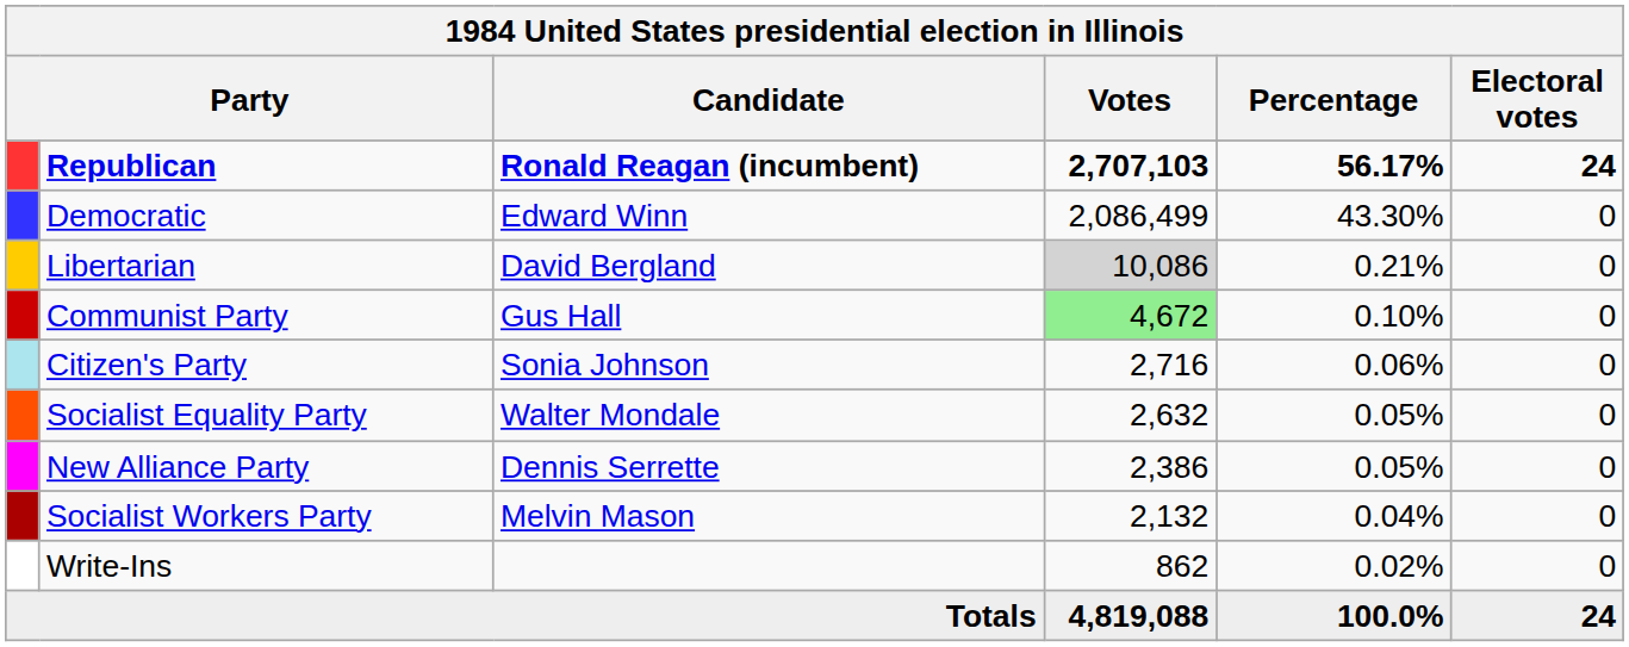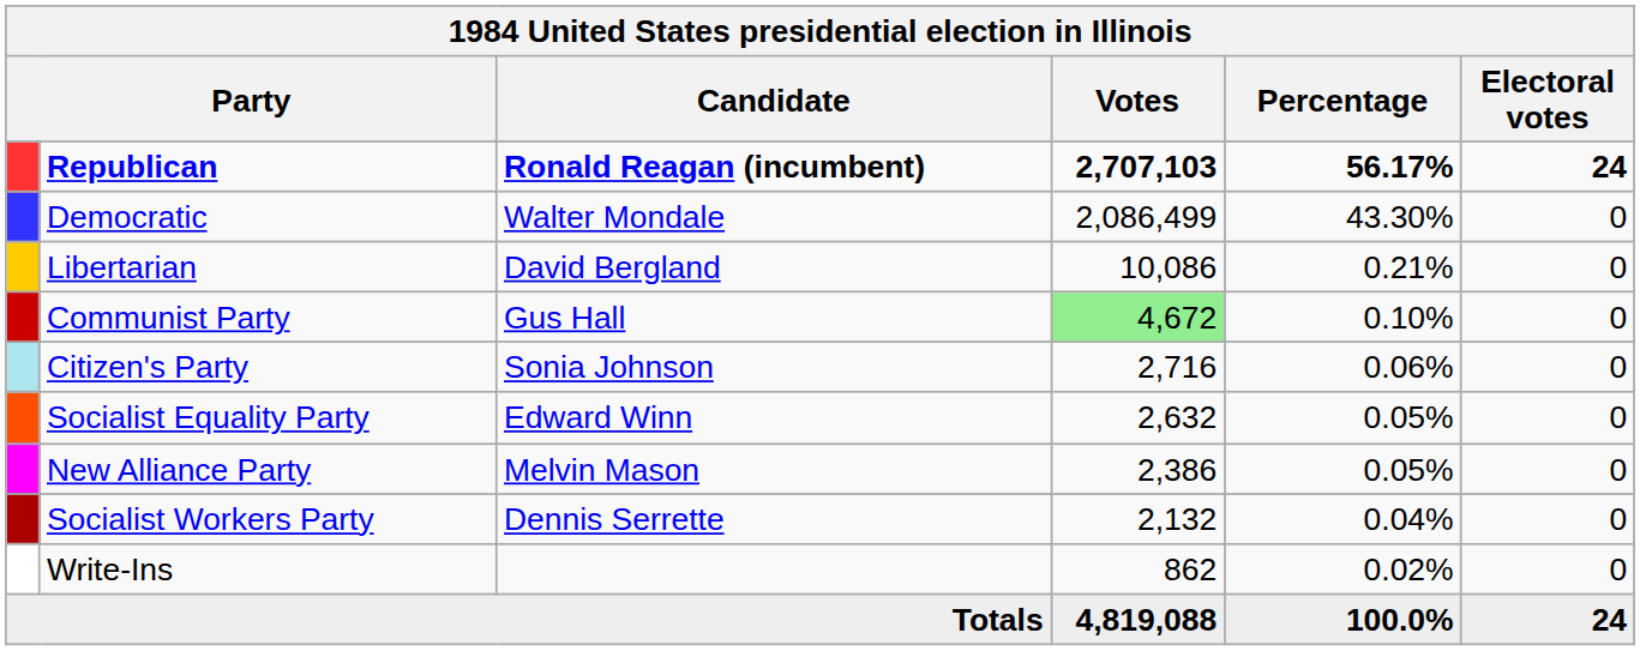Democratic | Candidate: Edward Winn -> Walter Mondale
Libertarian | Votes: lightgrey background -> no background
Socialist Equality Party | Candidate: Walter Mondale -> Edward Winn
New Alliance Party | Candidate: Dennis Serrette -> Melvin Mason
Socialist Workers Party | Candidate: Melvin Mason -> Dennis Serrette
